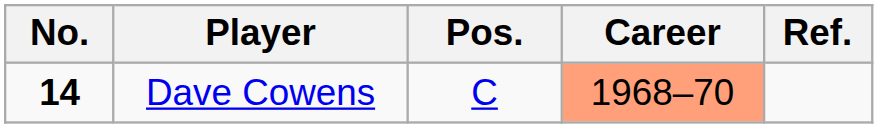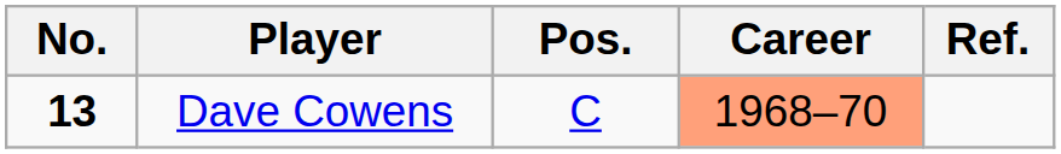Dave Cowens | No.: 14 -> 13
